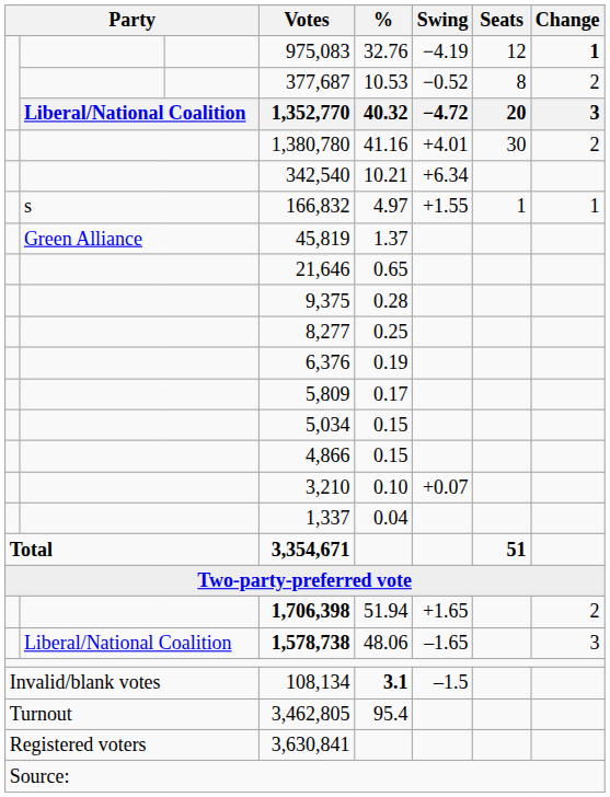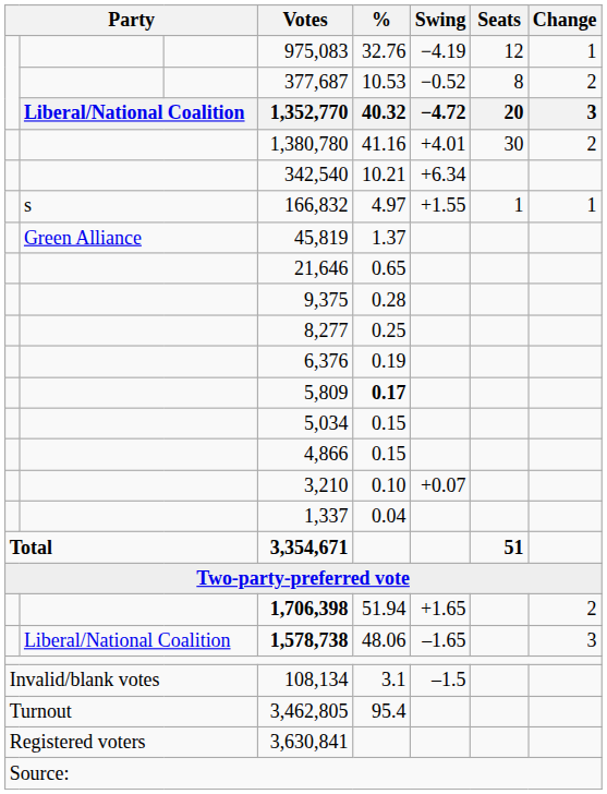975,083 | Change: bold -> normal
5,809 | %: normal -> bold
108,134 | %: bold -> normal
